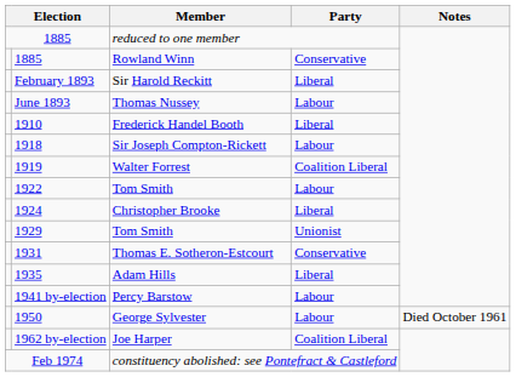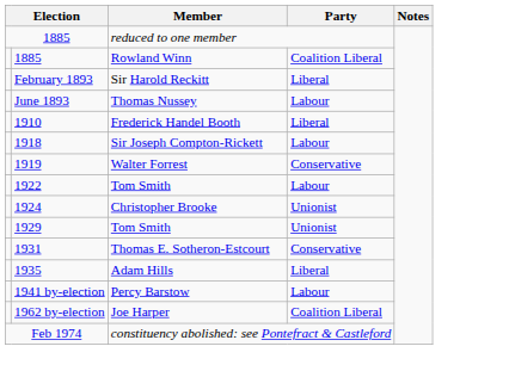Rowland Winn | Party: Conservative -> Coalition Liberal
Walter Forrest | Party: Coalition Liberal -> Conservative
Christopher Brooke | Party: Liberal -> Unionist
- row: 1950 | George Sylvester | Labour | Died October 1961
